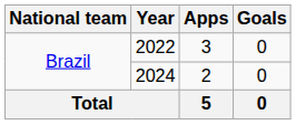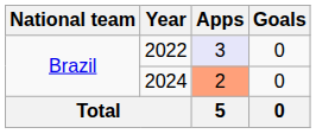2022 | Apps: no background -> lavender background
2024 | Apps: no background -> lightsalmon background
